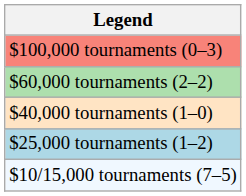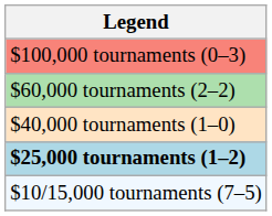row 5 | column 1: normal -> bold
